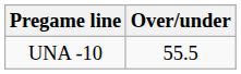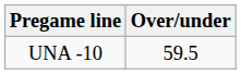UNA -10 | Over/under: 55.5 -> 59.5
